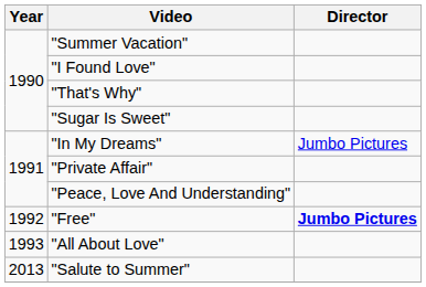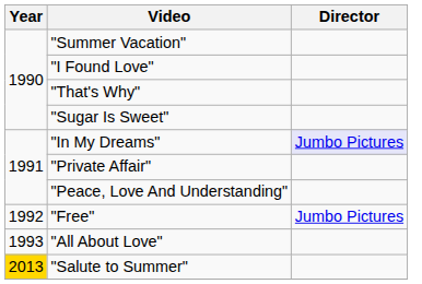"In My Dreams" | Director: no background -> lavender background
"Free" | Director: bold -> normal
"Salute to Summer" | Year: no background -> gold background
